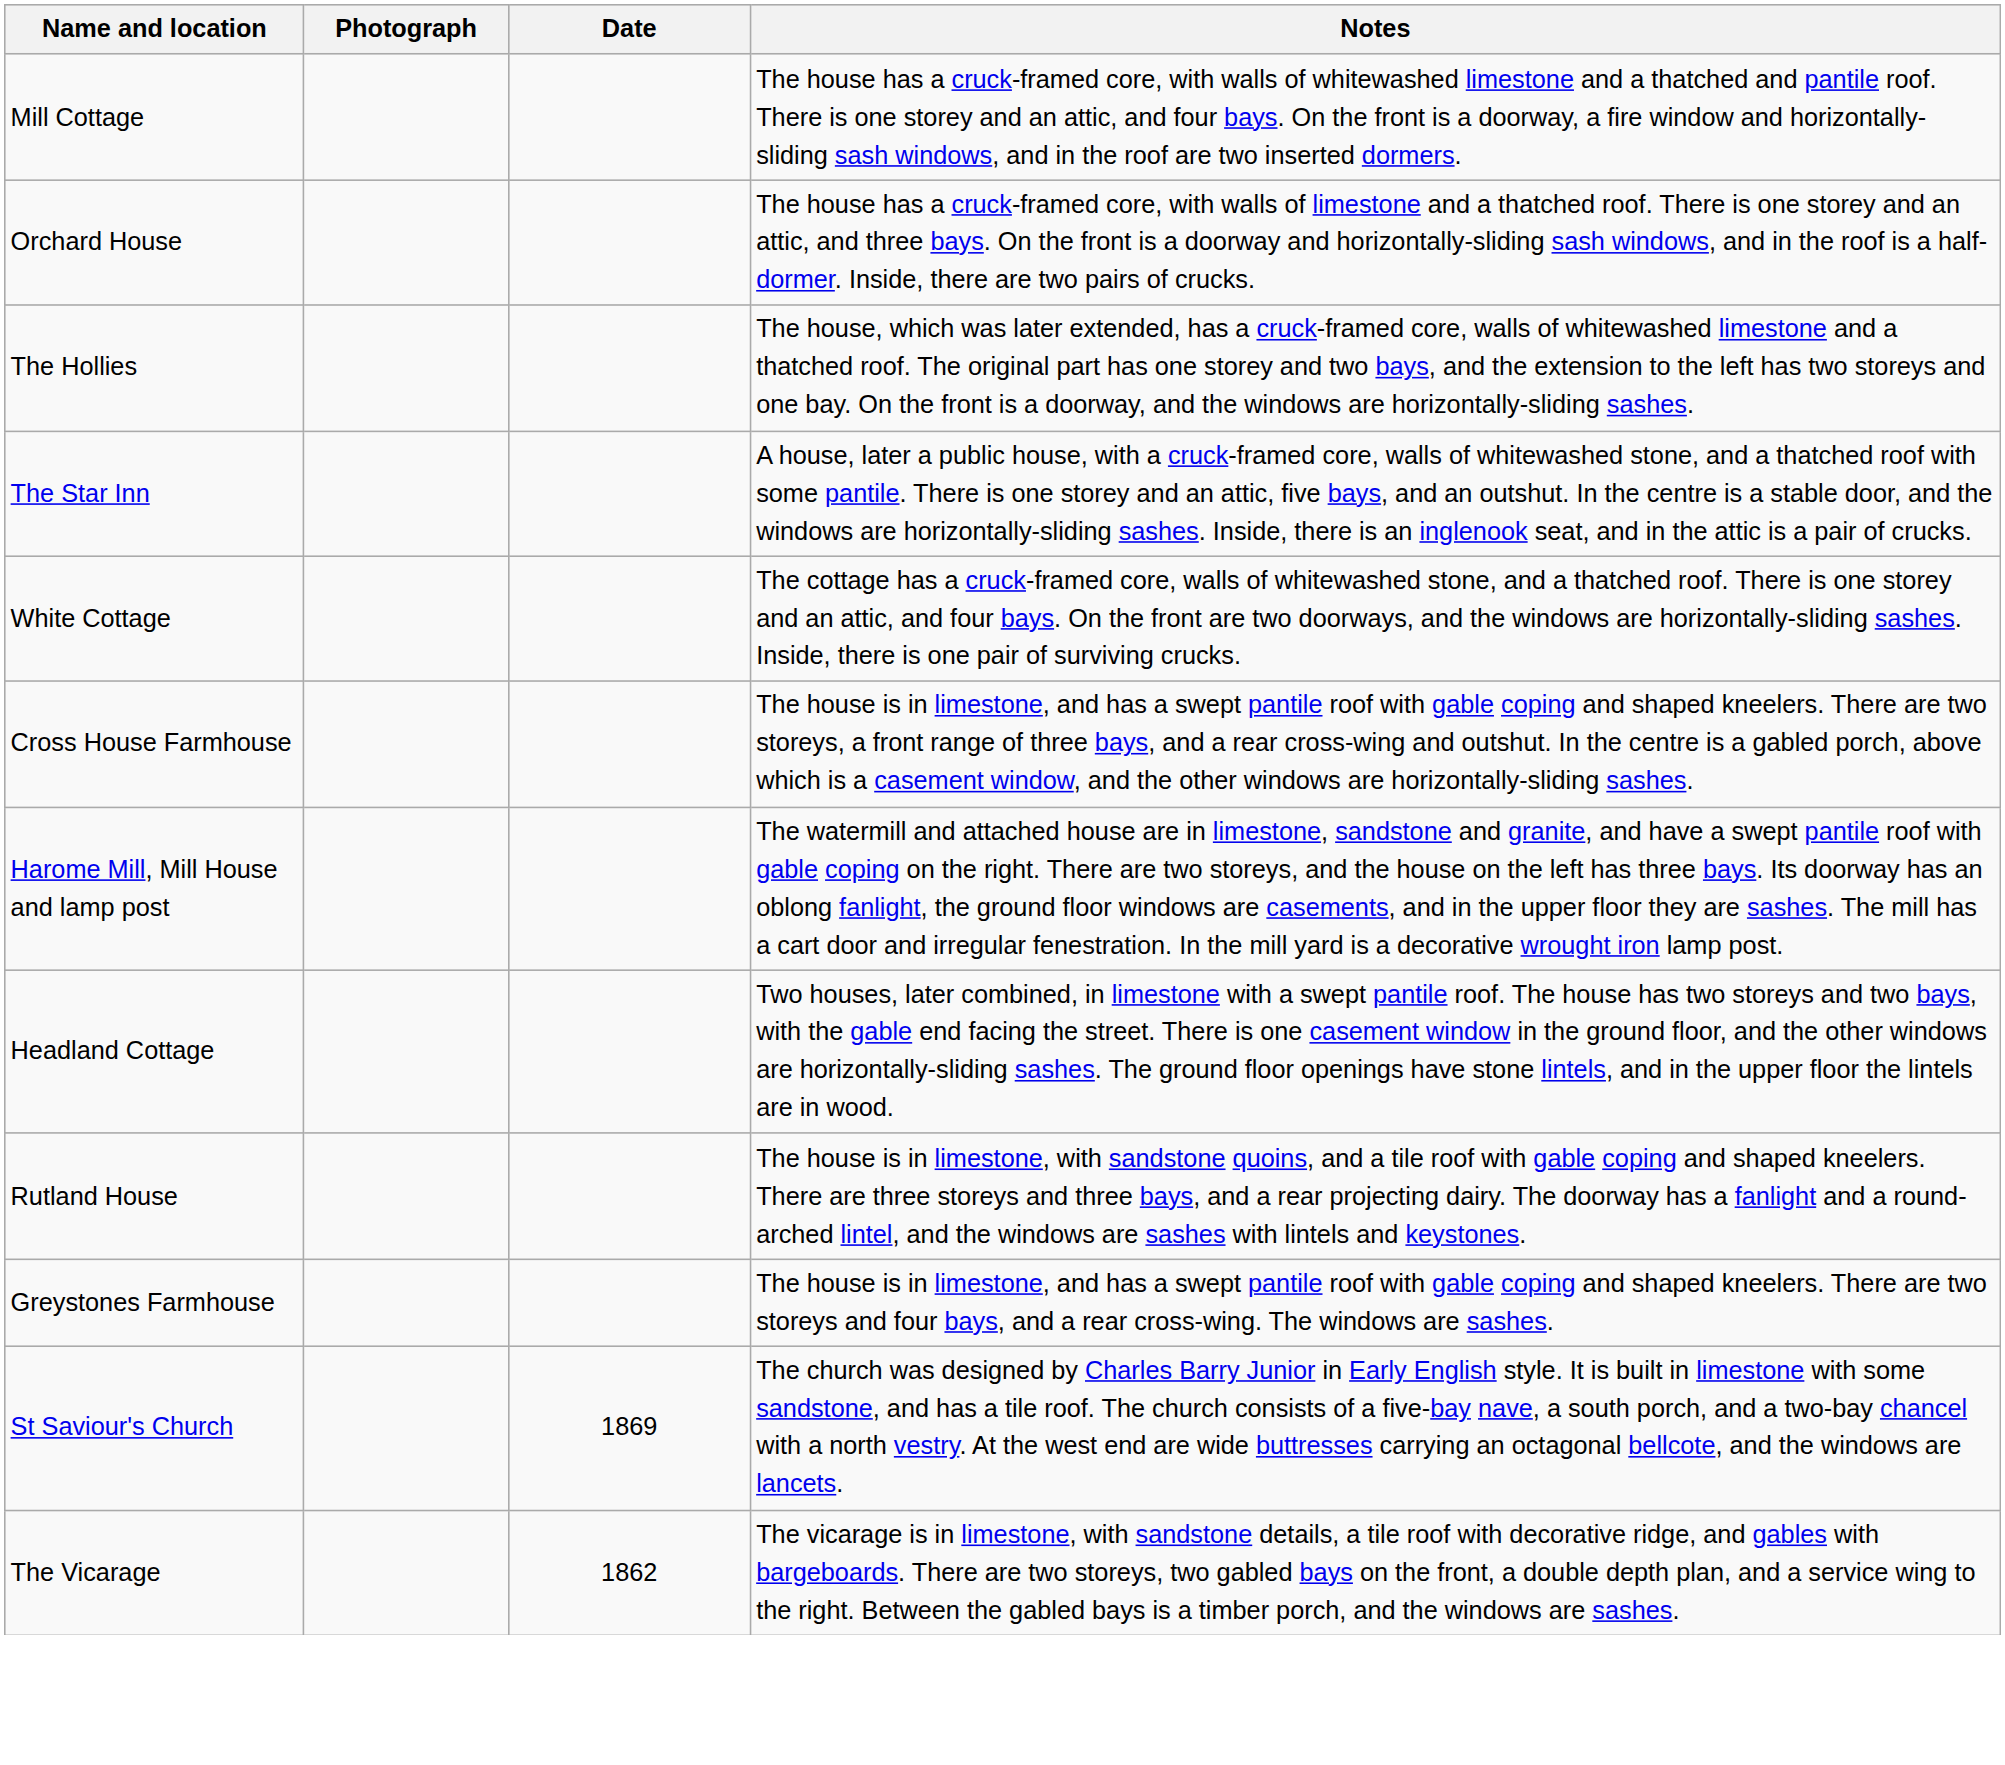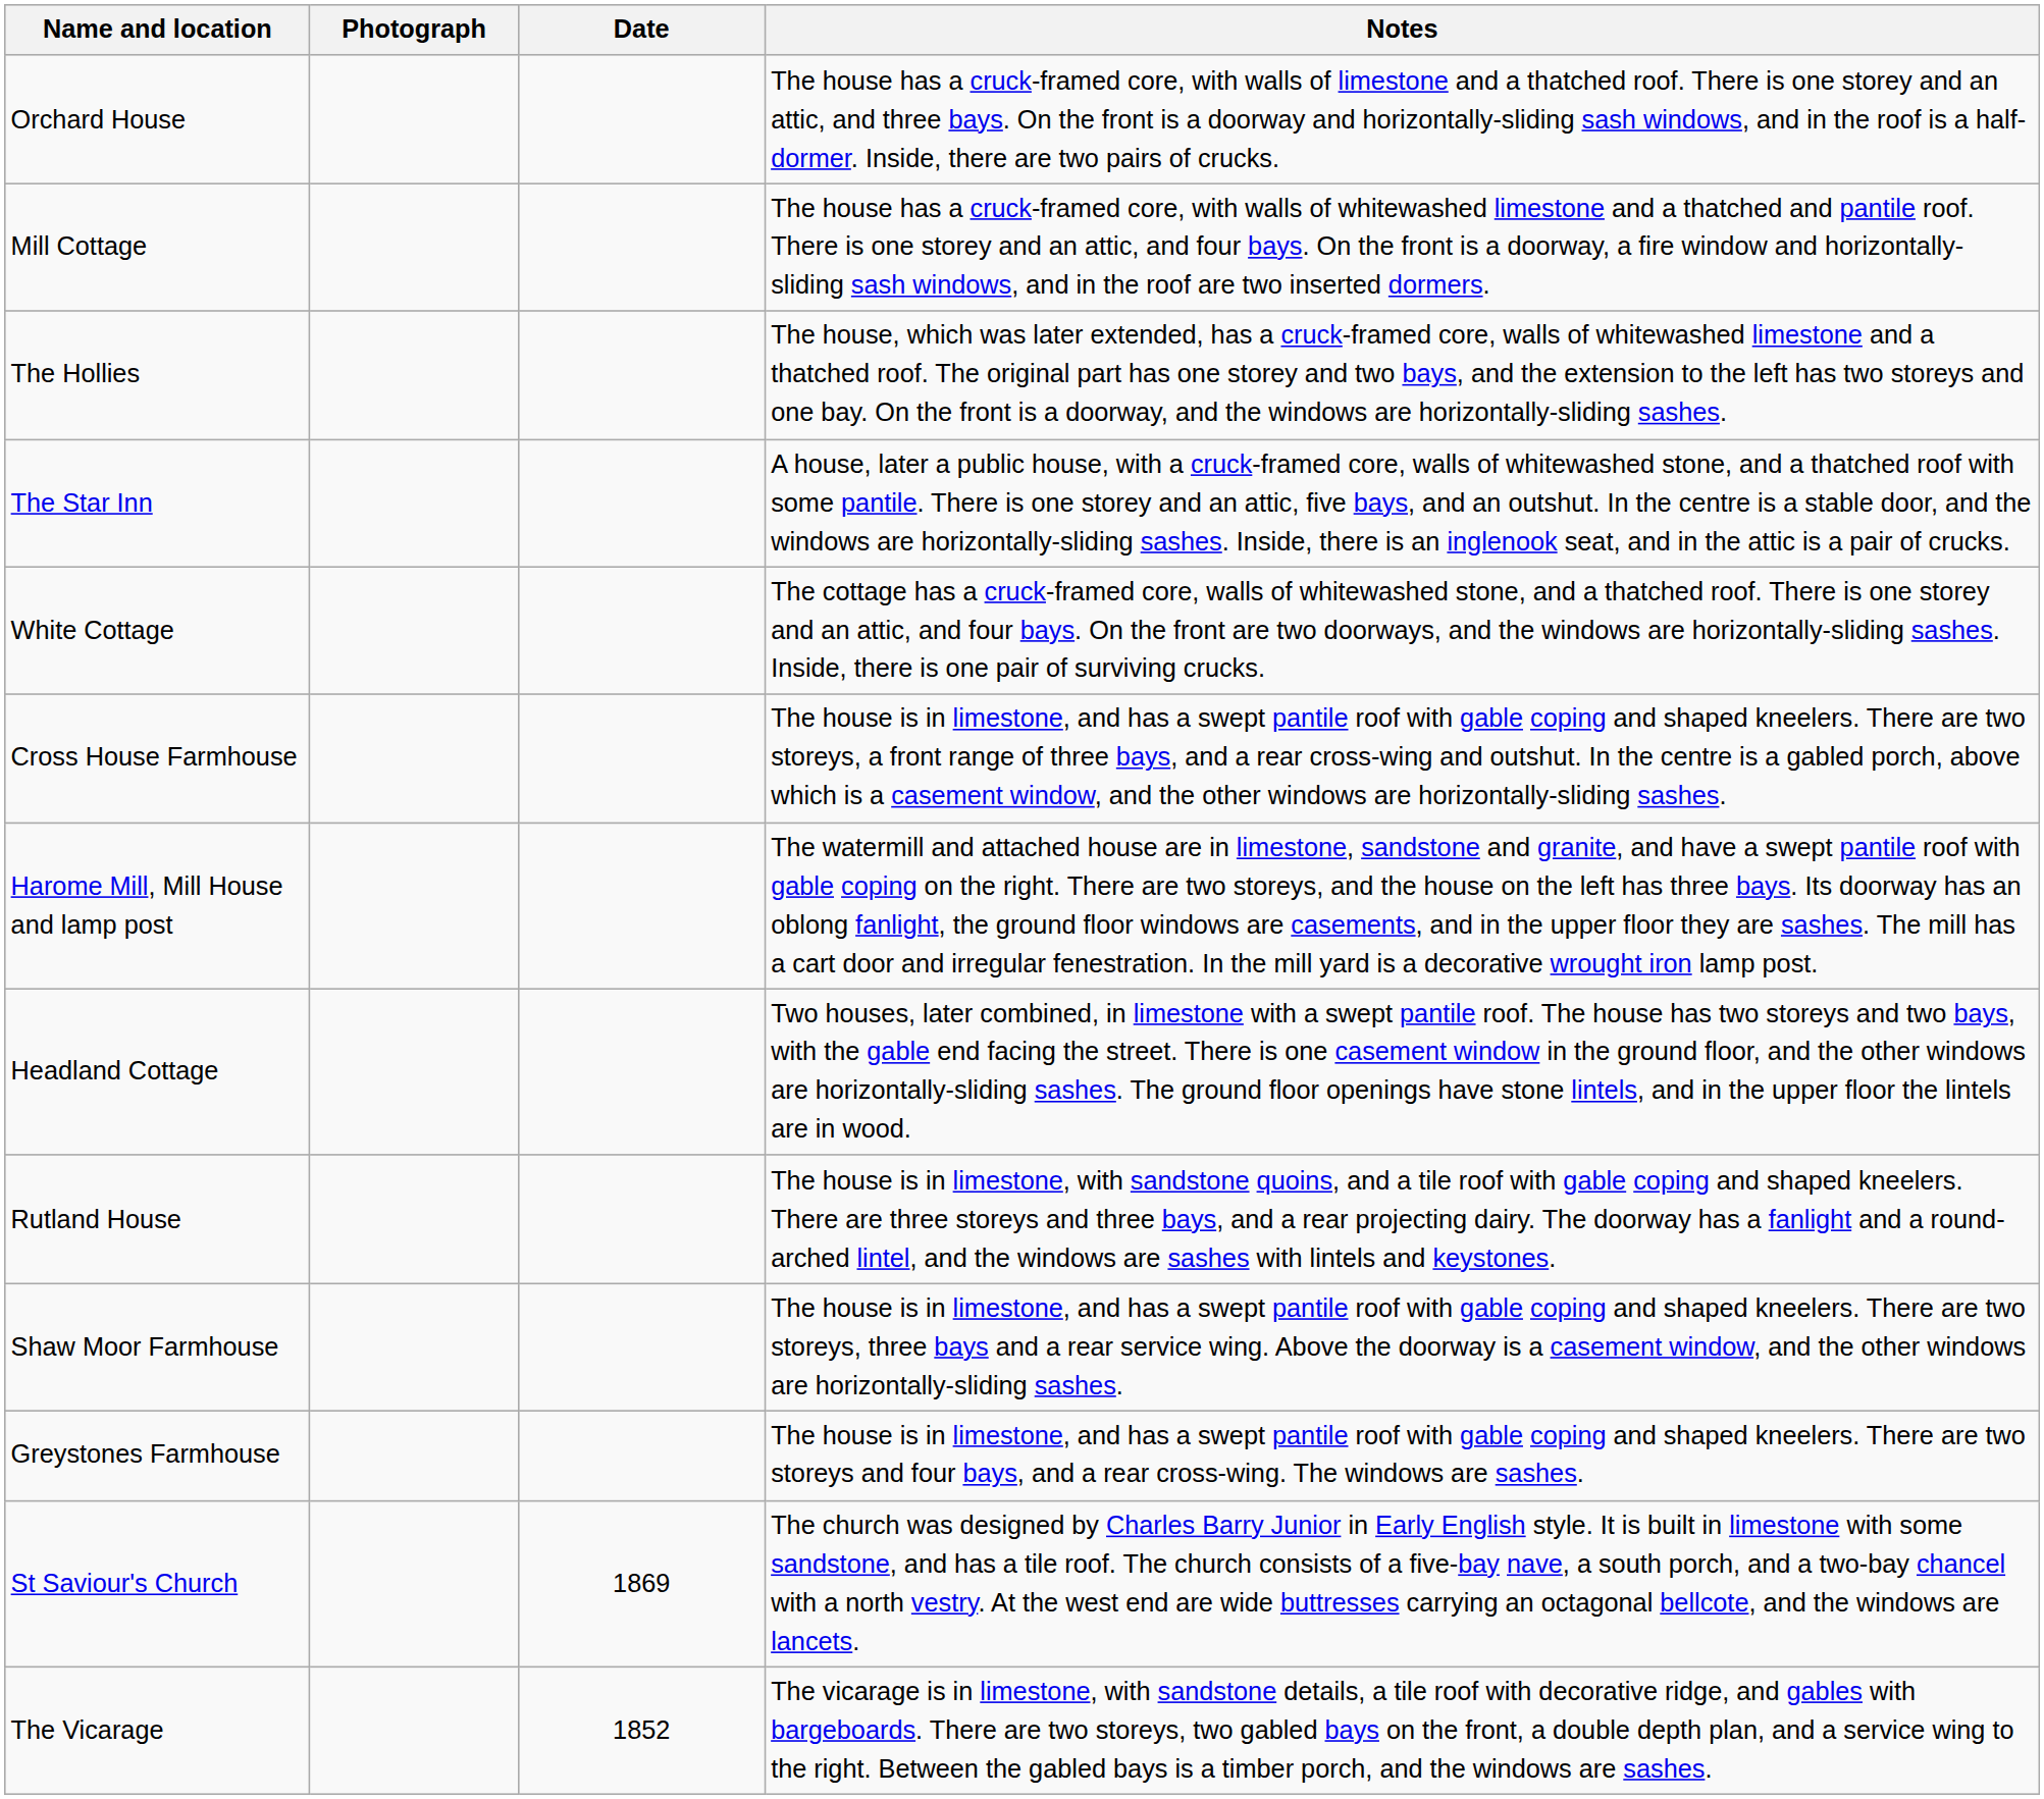rows swapped: Mill Cottage <-> Orchard House
+ row: Shaw Moor Farmhouse | The house is in limestone, and has a swept pantile roof with gable coping and shaped kneelers. There are two storeys, three bays and a rear service wing. Above the doorway is a casement window, and the other windows are horizontally-sliding sashes.
The Vicarage | Date: 1862 -> 1852
